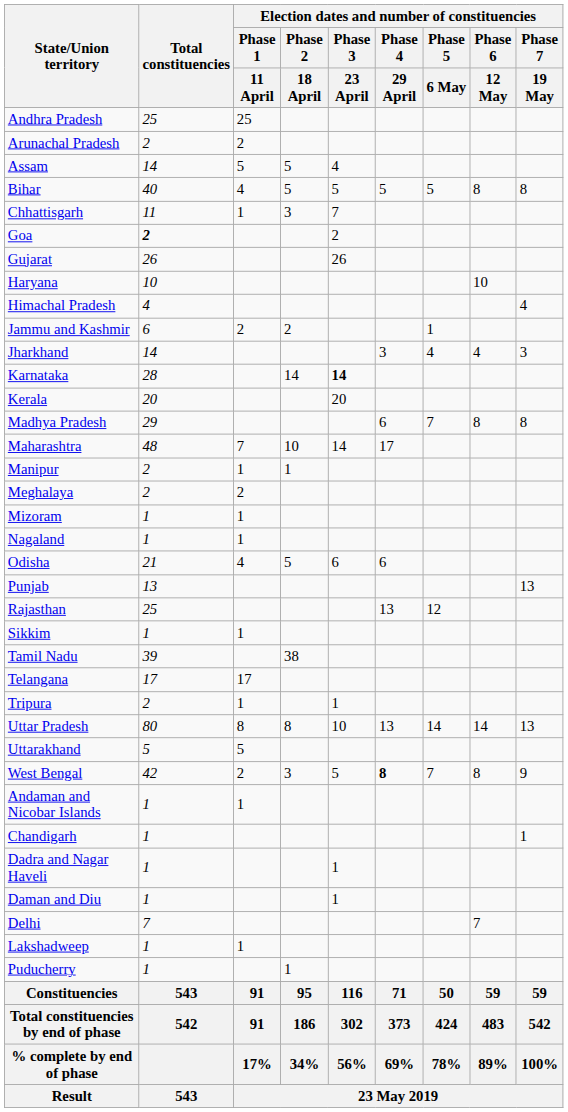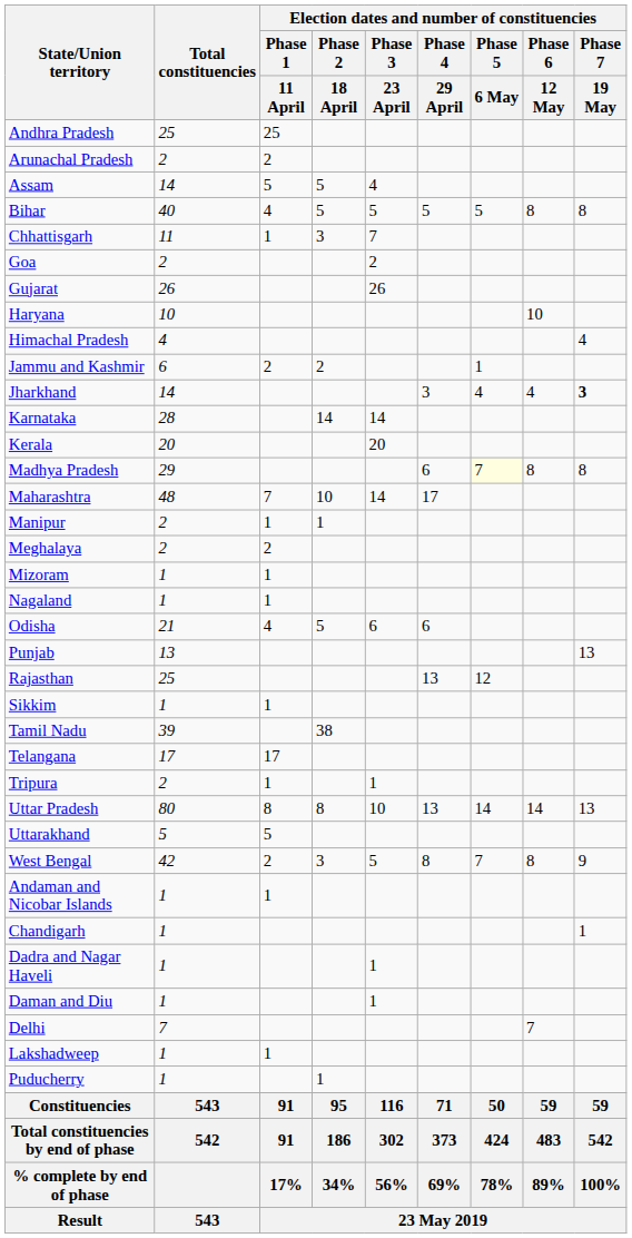Goa | Total constituencies: bold -> normal
Jharkhand | column 9: normal -> bold
Karnataka | column 5: bold -> normal
Madhya Pradesh | column 7: no background -> lightyellow background
West Bengal | column 6: bold -> normal
